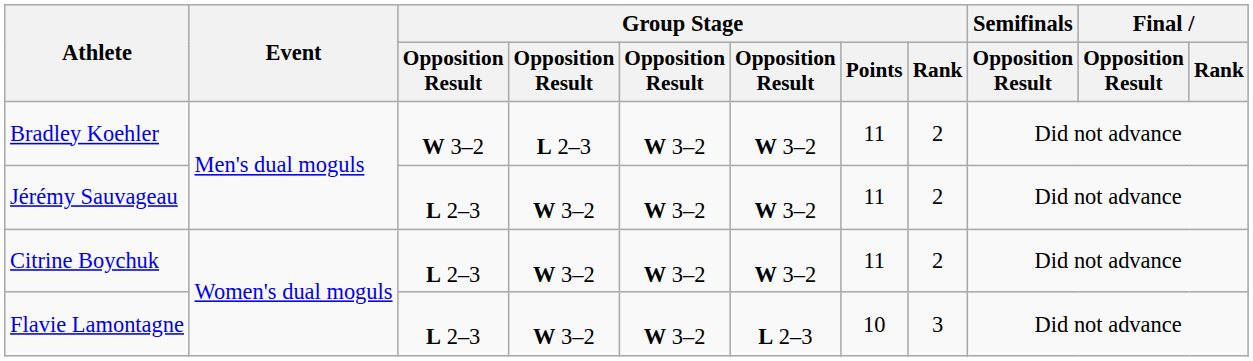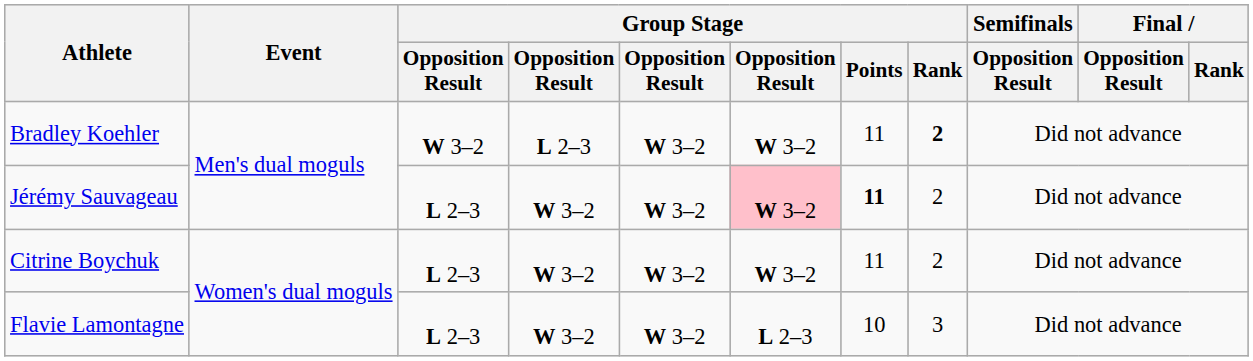Bradley Koehler | Group Stage / Rank: normal -> bold
Jérémy Sauvageau | column 6: no background -> pink background
Jérémy Sauvageau | Group Stage / Points: normal -> bold
